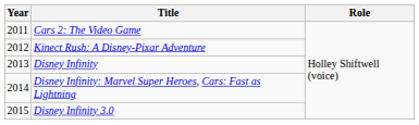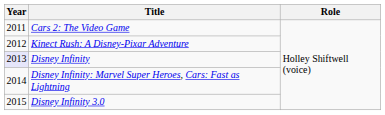Disney Infinity | Year: no background -> lavender background
